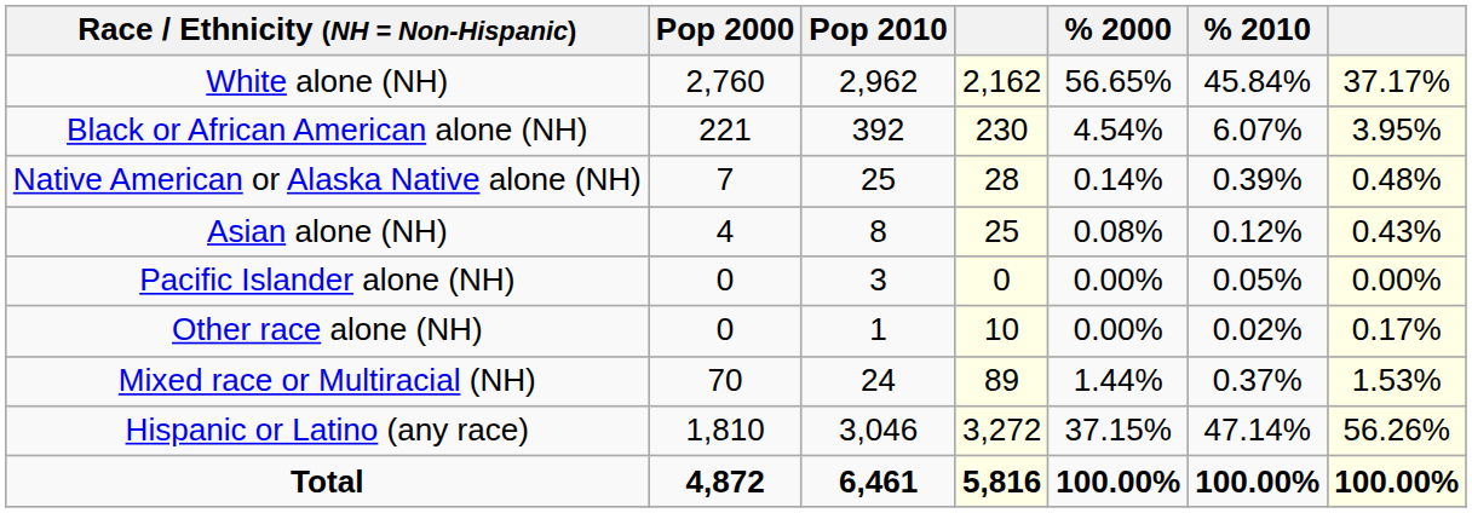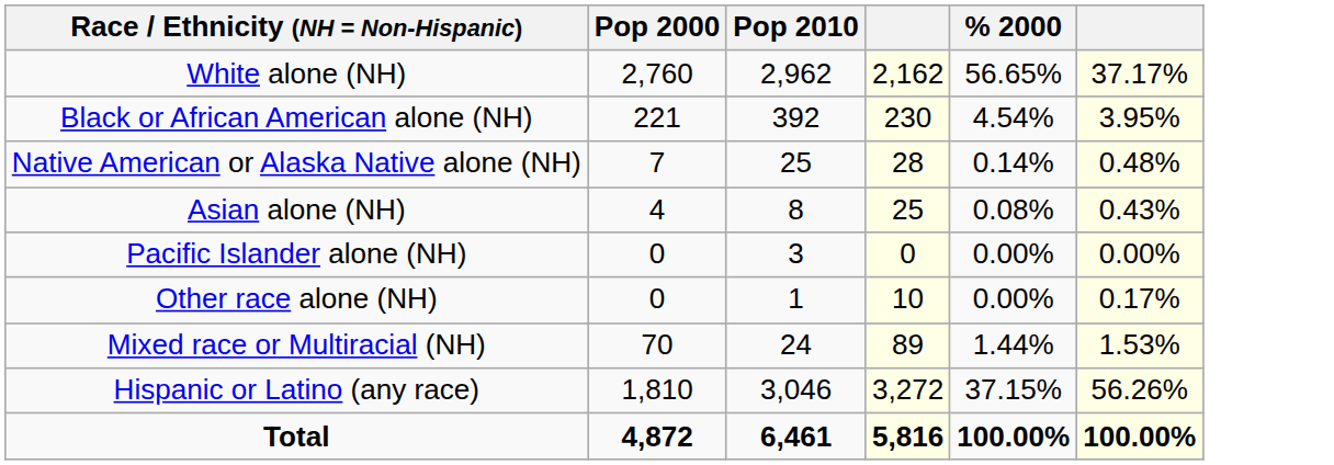- column: % 2010 | 45.84% | 6.07% | 0.39% | 0.12% | 0.05% | 0.02% | 0.37% | 47.14% | 100.00%
